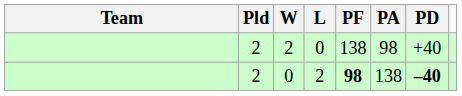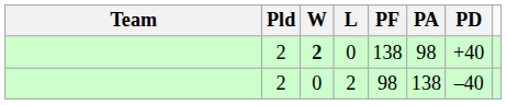row 2 | W: normal -> bold
row 3 | PF: bold -> normal
row 3 | PD: bold -> normal
